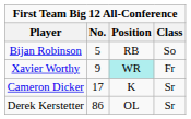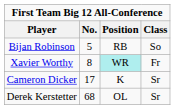Xavier Worthy | No.: 9 -> 8
Derek Kerstetter | No.: 86 -> 68
